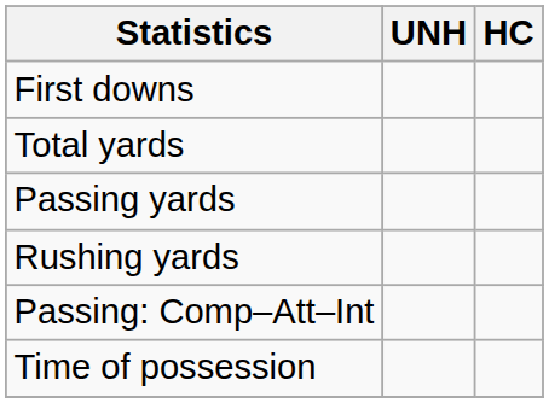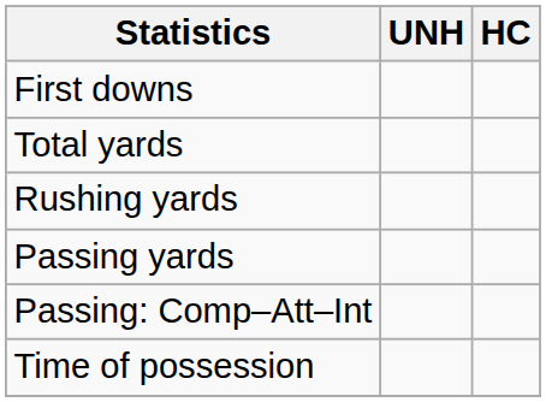rows swapped: Rushing yards <-> Passing yards
